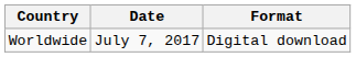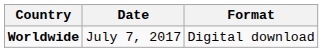Worldwide | Country: normal -> bold
